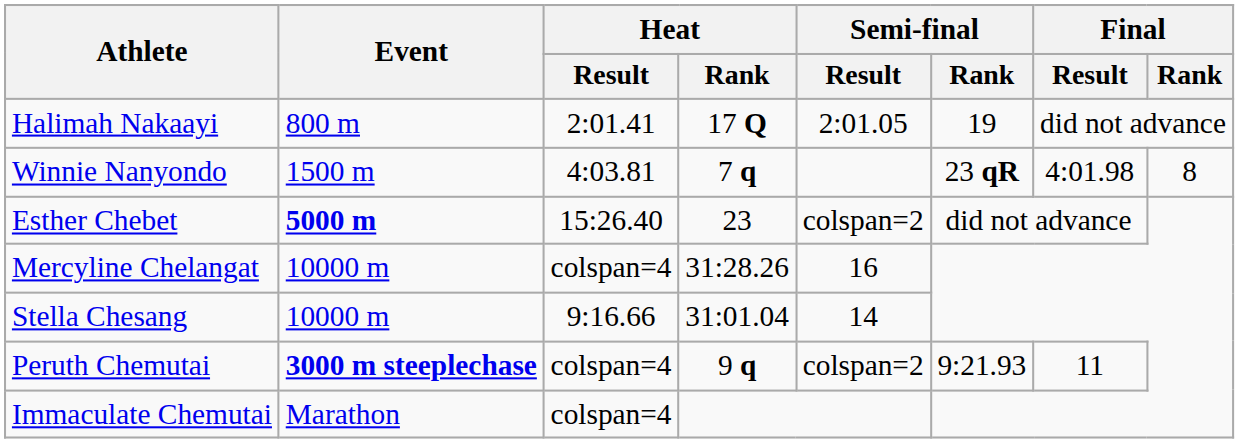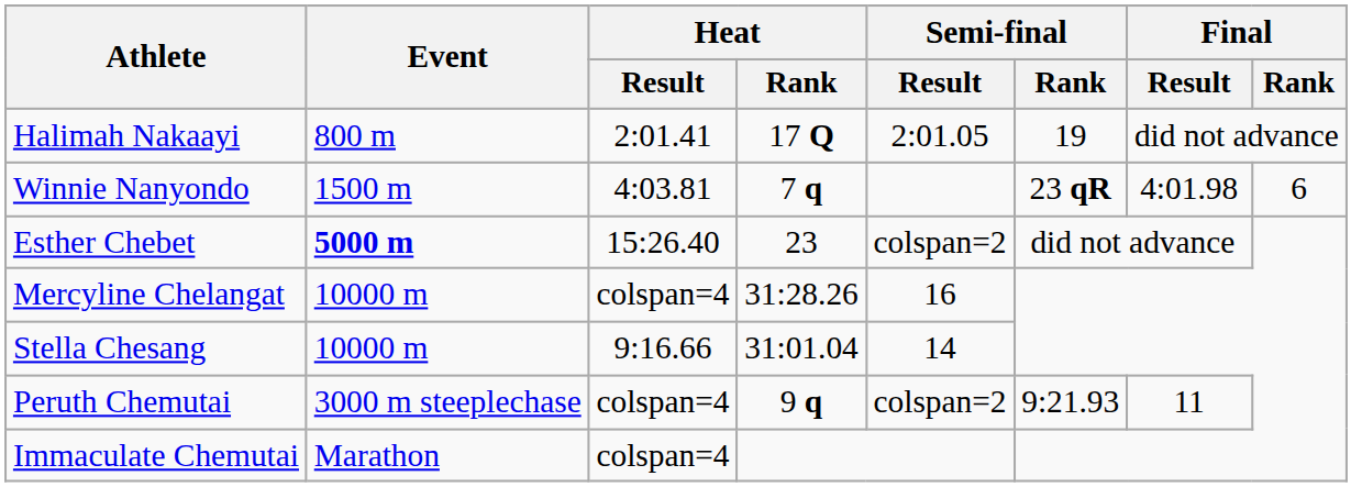Winnie Nanyondo | Final / Rank: 8 -> 6
Peruth Chemutai | Event: bold -> normal
